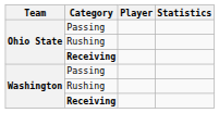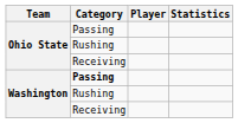Ohio State / Receiving | Category: bold -> normal
Washington / Passing | Category: normal -> bold
Washington / Receiving | Category: bold -> normal
